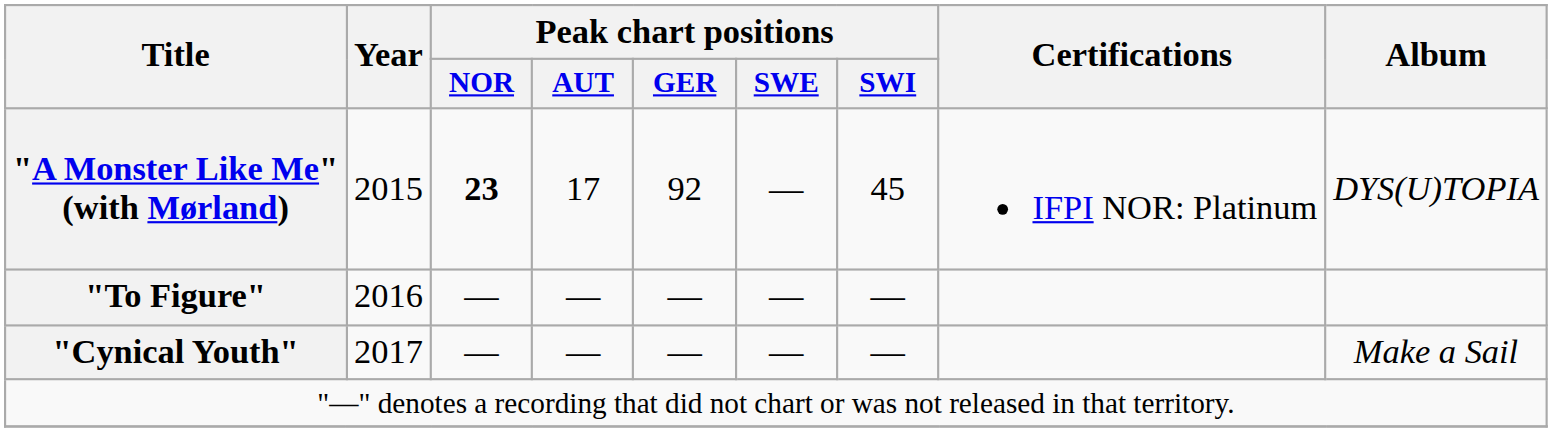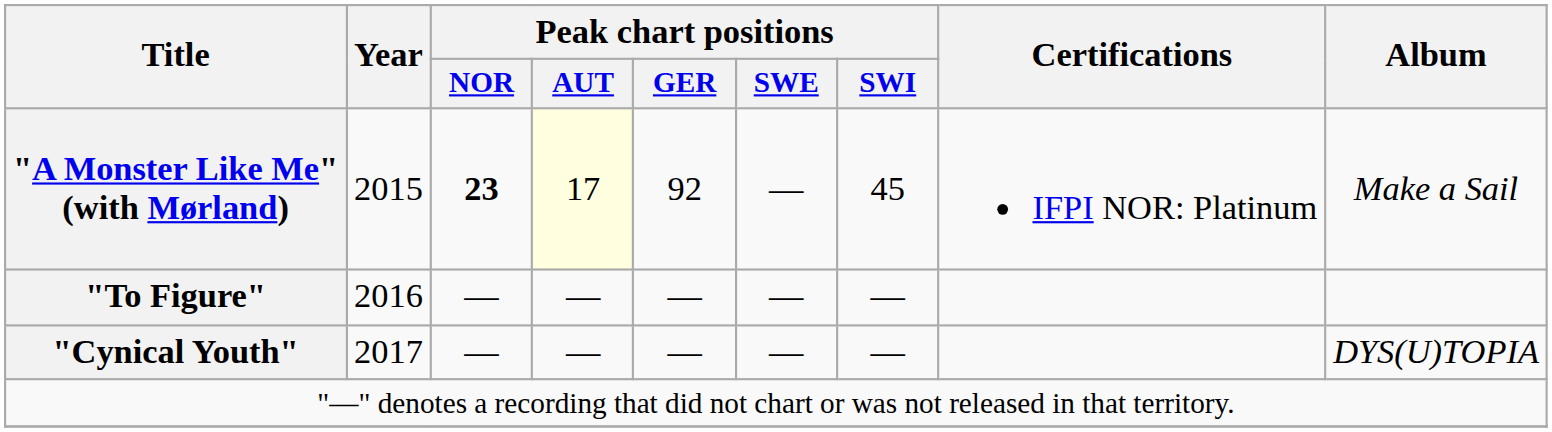"A Monster Like Me" (with Mørland) | Peak chart positions / AUT: no background -> lightyellow background
"A Monster Like Me" (with Mørland) | Album: DYS(U)TOPIA -> Make a Sail
"Cynical Youth" | Album: Make a Sail -> DYS(U)TOPIA
